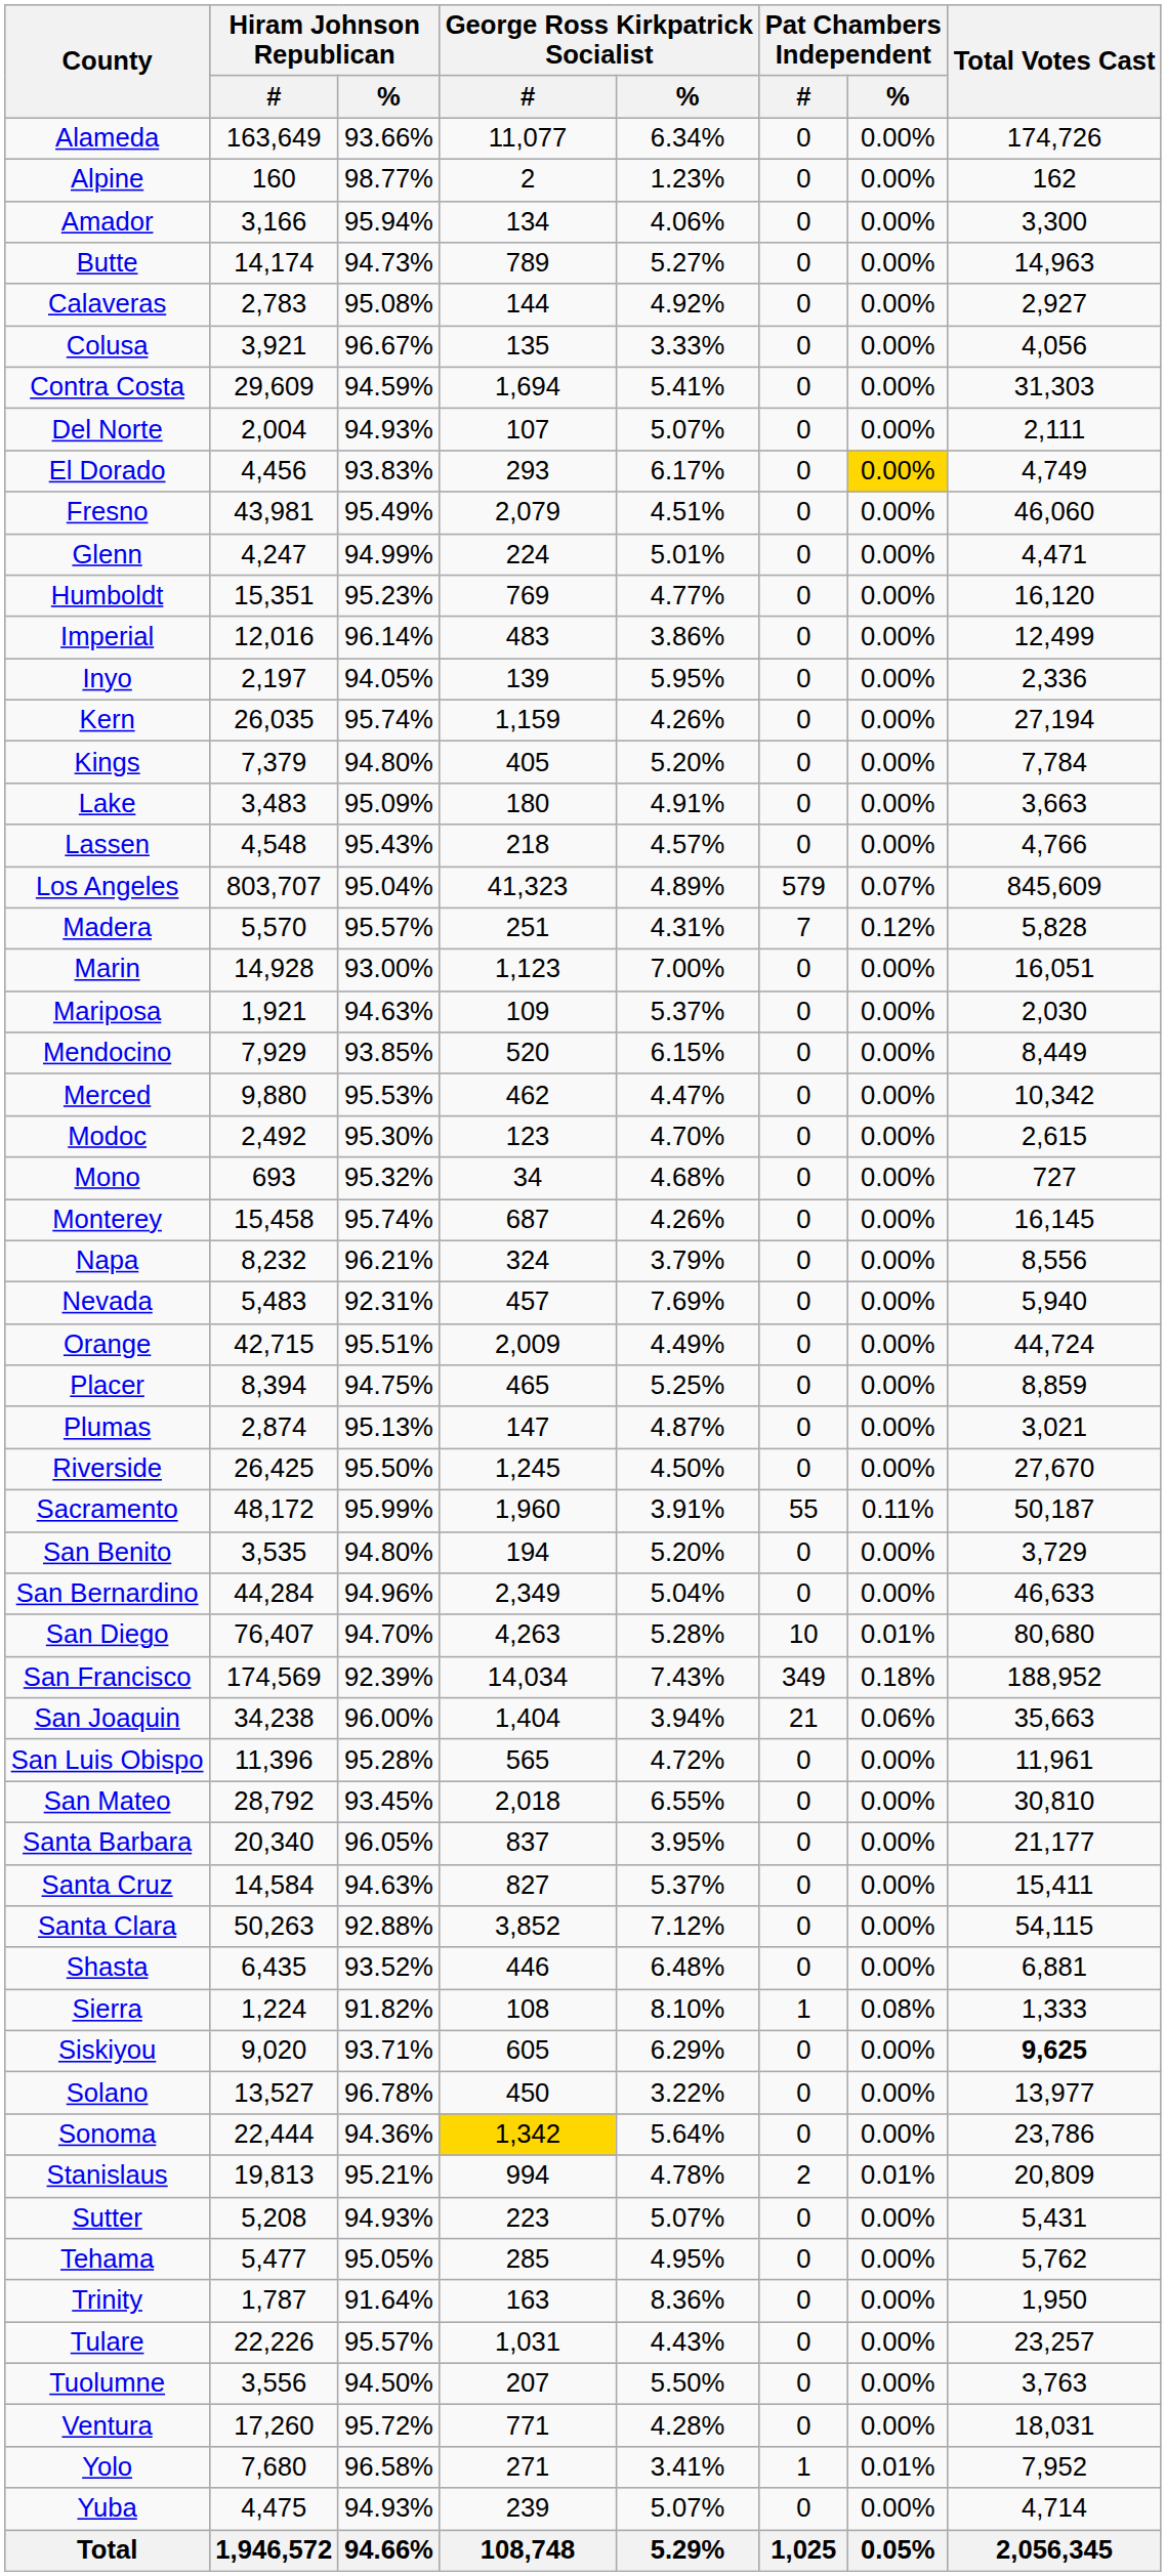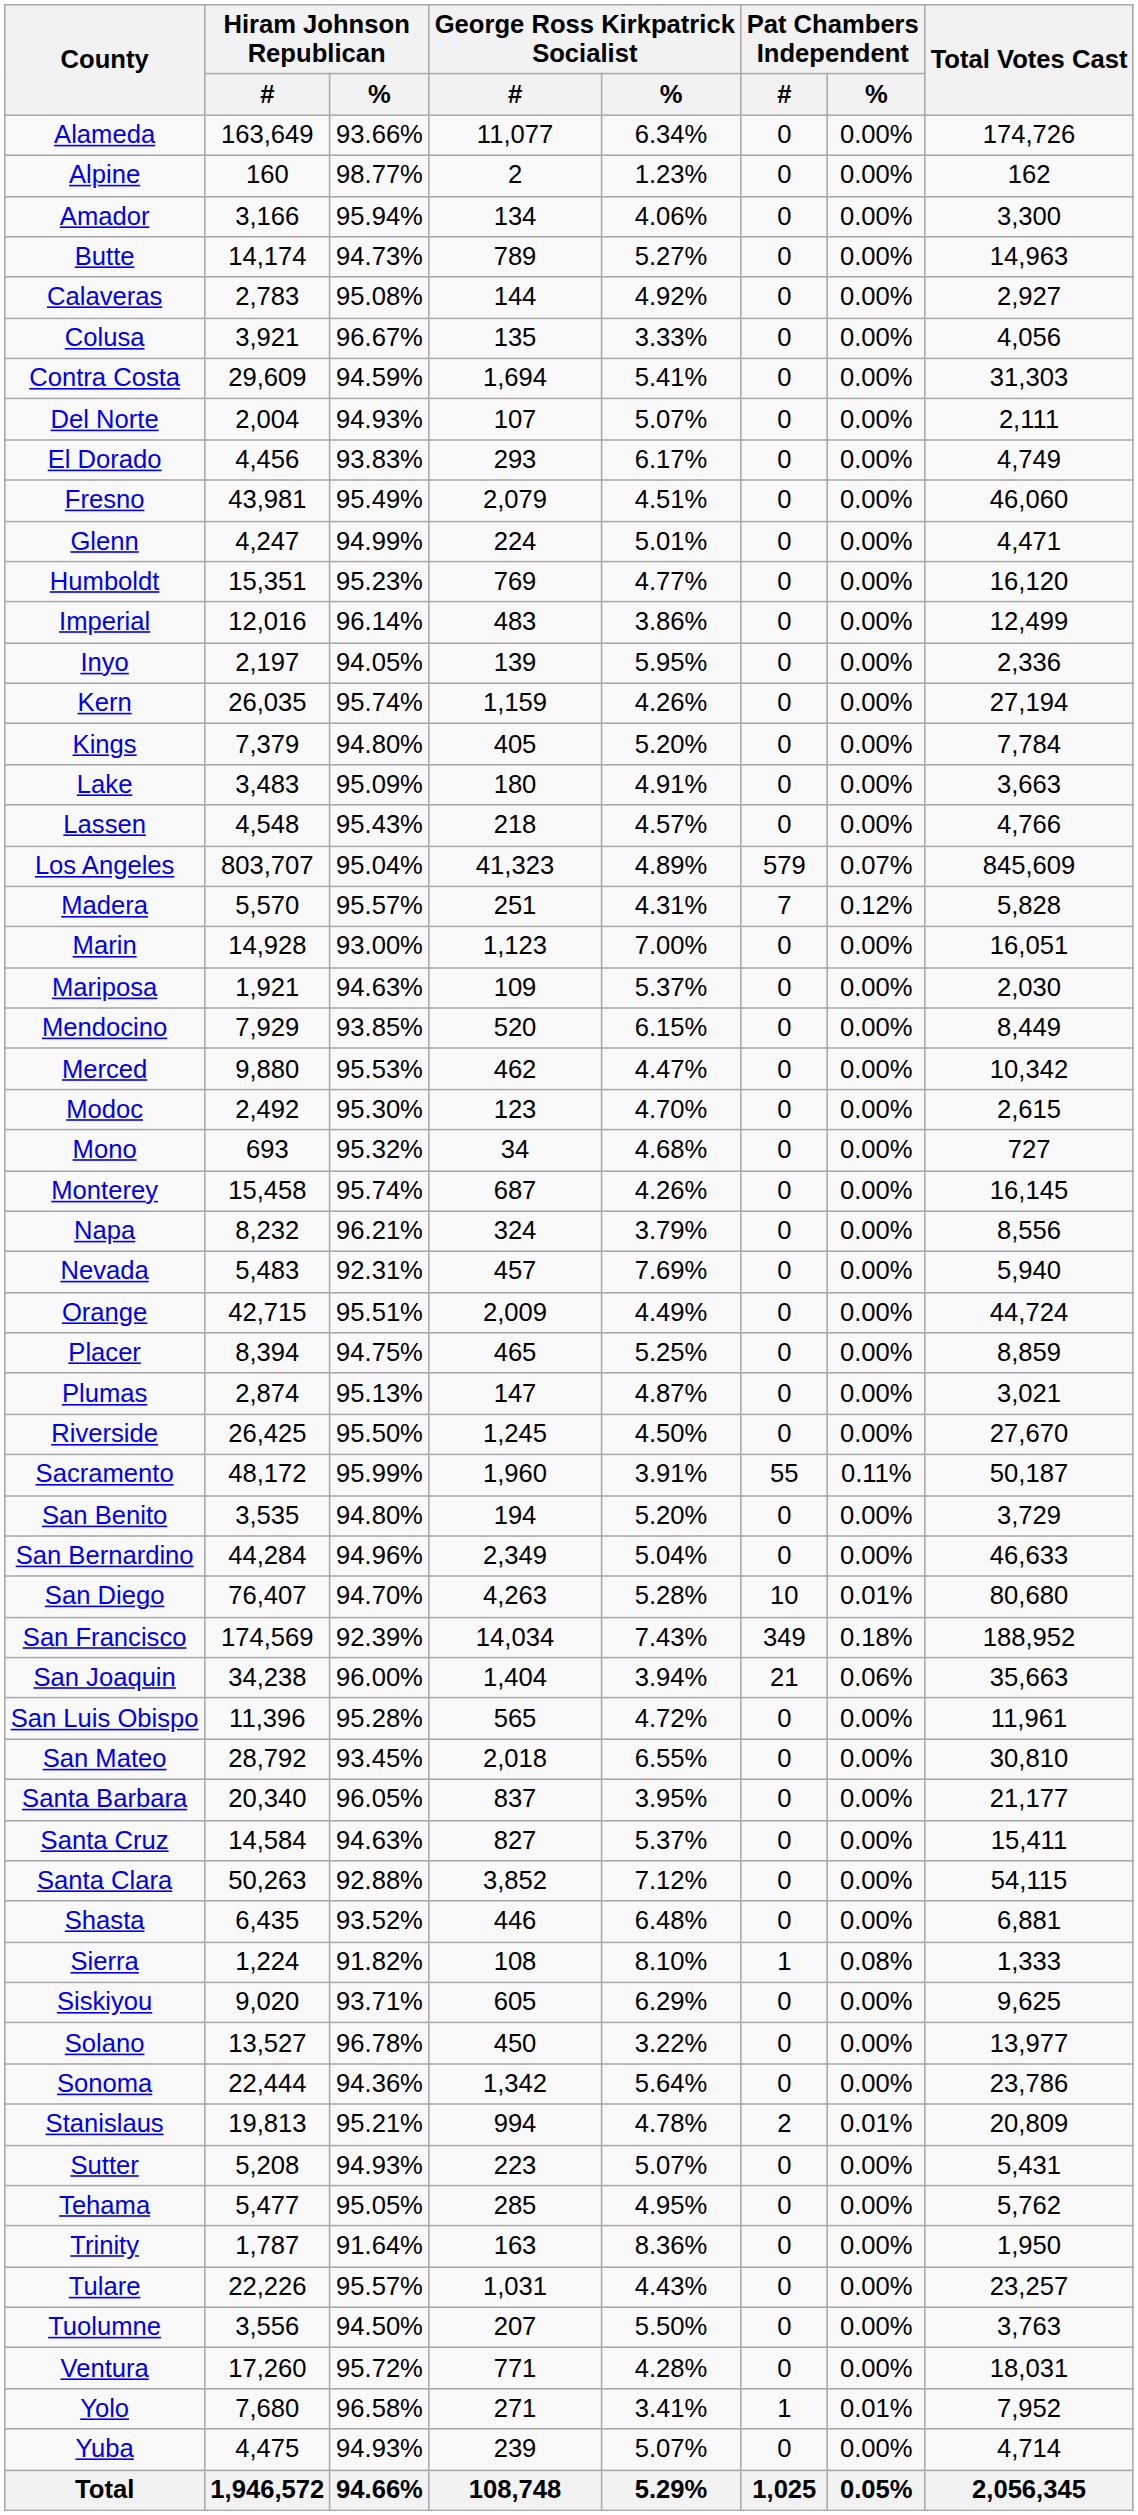El Dorado | Pat Chambers Independent / %: gold background -> no background
Siskiyou | Total Votes Cast: bold -> normal
Sonoma | George Ross Kirkpatrick Socialist / #: gold background -> no background
